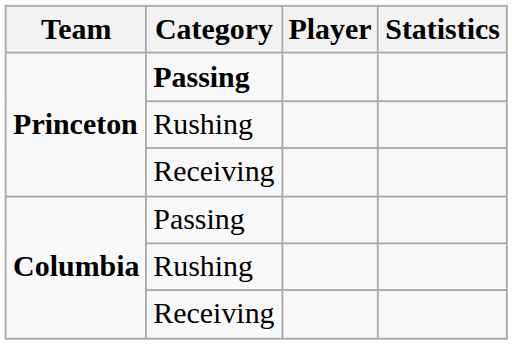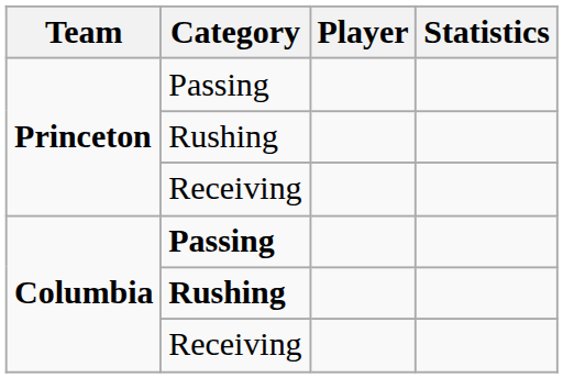Princeton / Passing | Category: bold -> normal
Columbia / Passing | Category: normal -> bold
Columbia / Rushing | Category: normal -> bold
